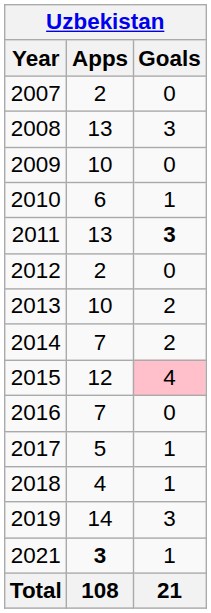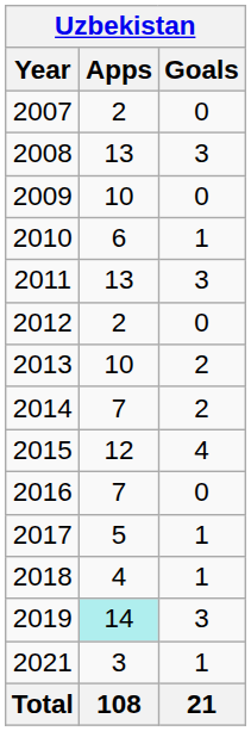2011 | Goals: bold -> normal
2015 | Goals: pink background -> no background
2019 | Apps: no background -> paleturquoise background
2021 | Apps: bold -> normal
